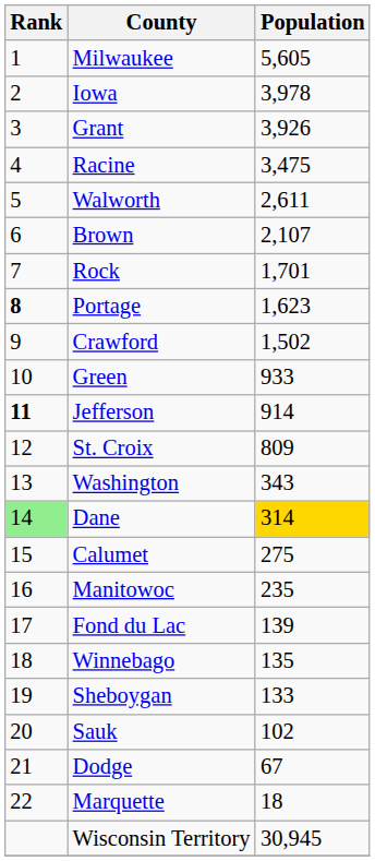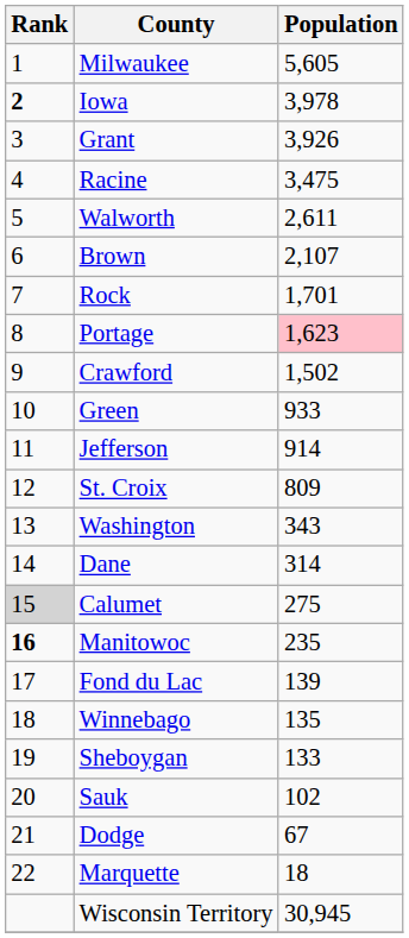Iowa | Rank: normal -> bold
Portage | Rank: bold -> normal
Portage | Population: no background -> pink background
Jefferson | Rank: bold -> normal
Dane | Rank: lightgreen background -> no background
Dane | Population: gold background -> no background
Calumet | Rank: no background -> lightgrey background
Manitowoc | Rank: normal -> bold
